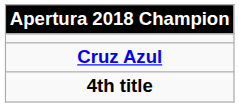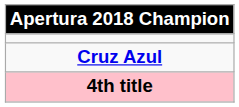row 4 | column 1: no background -> pink background
